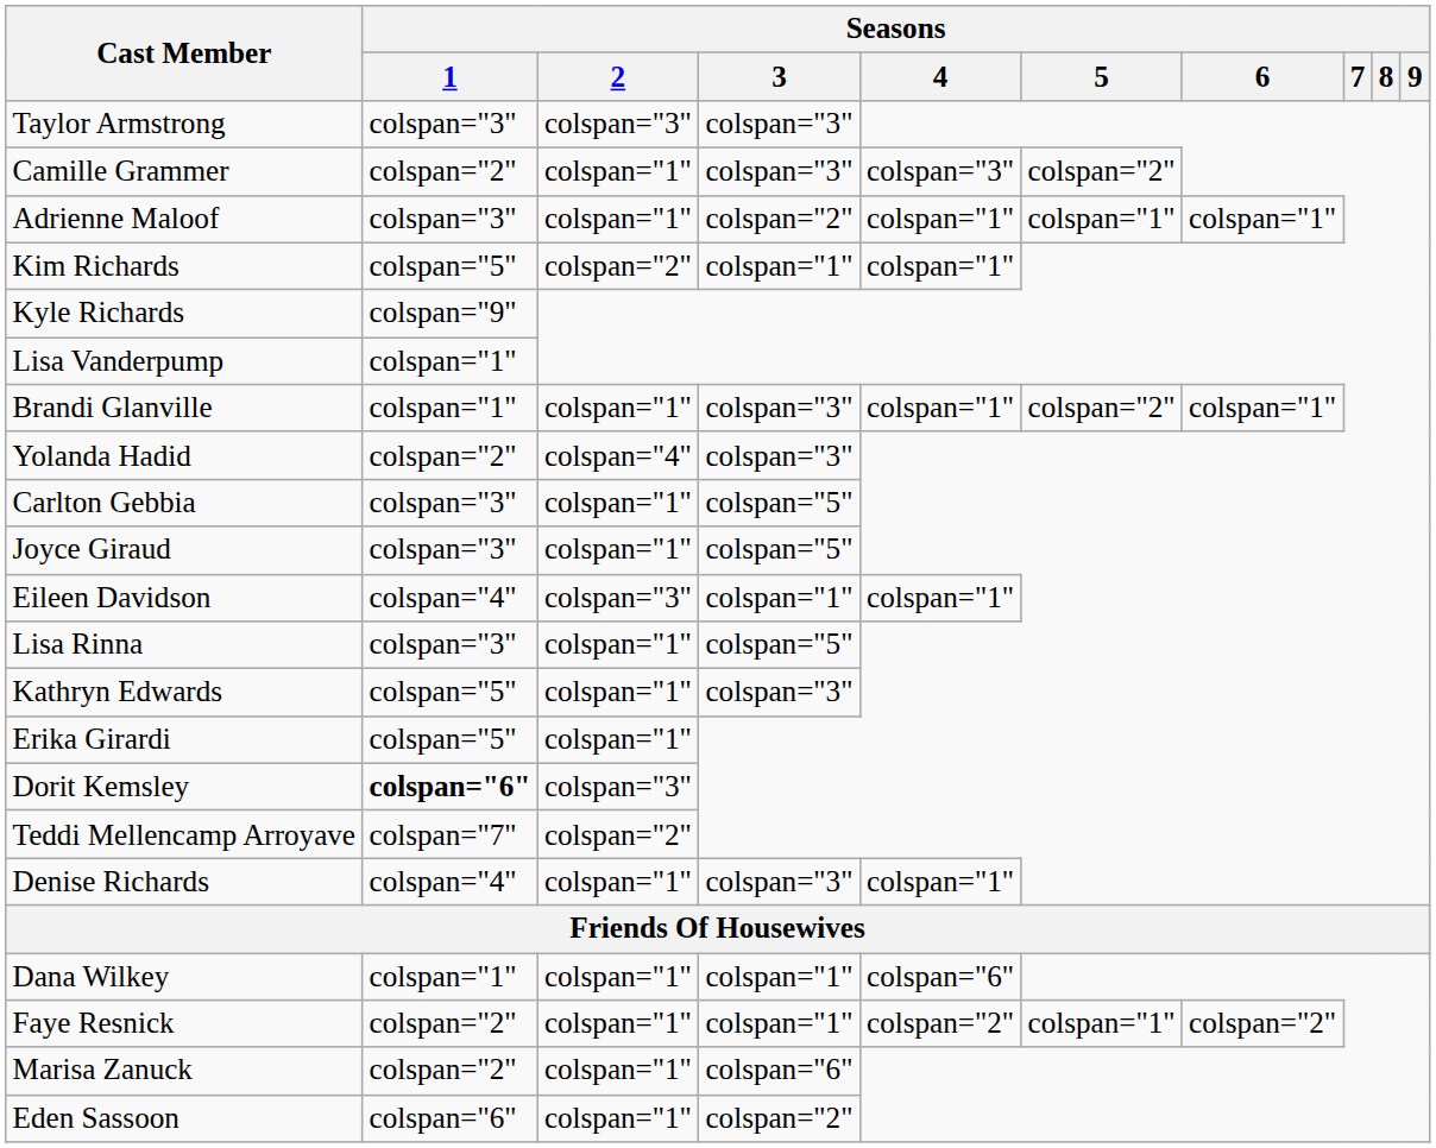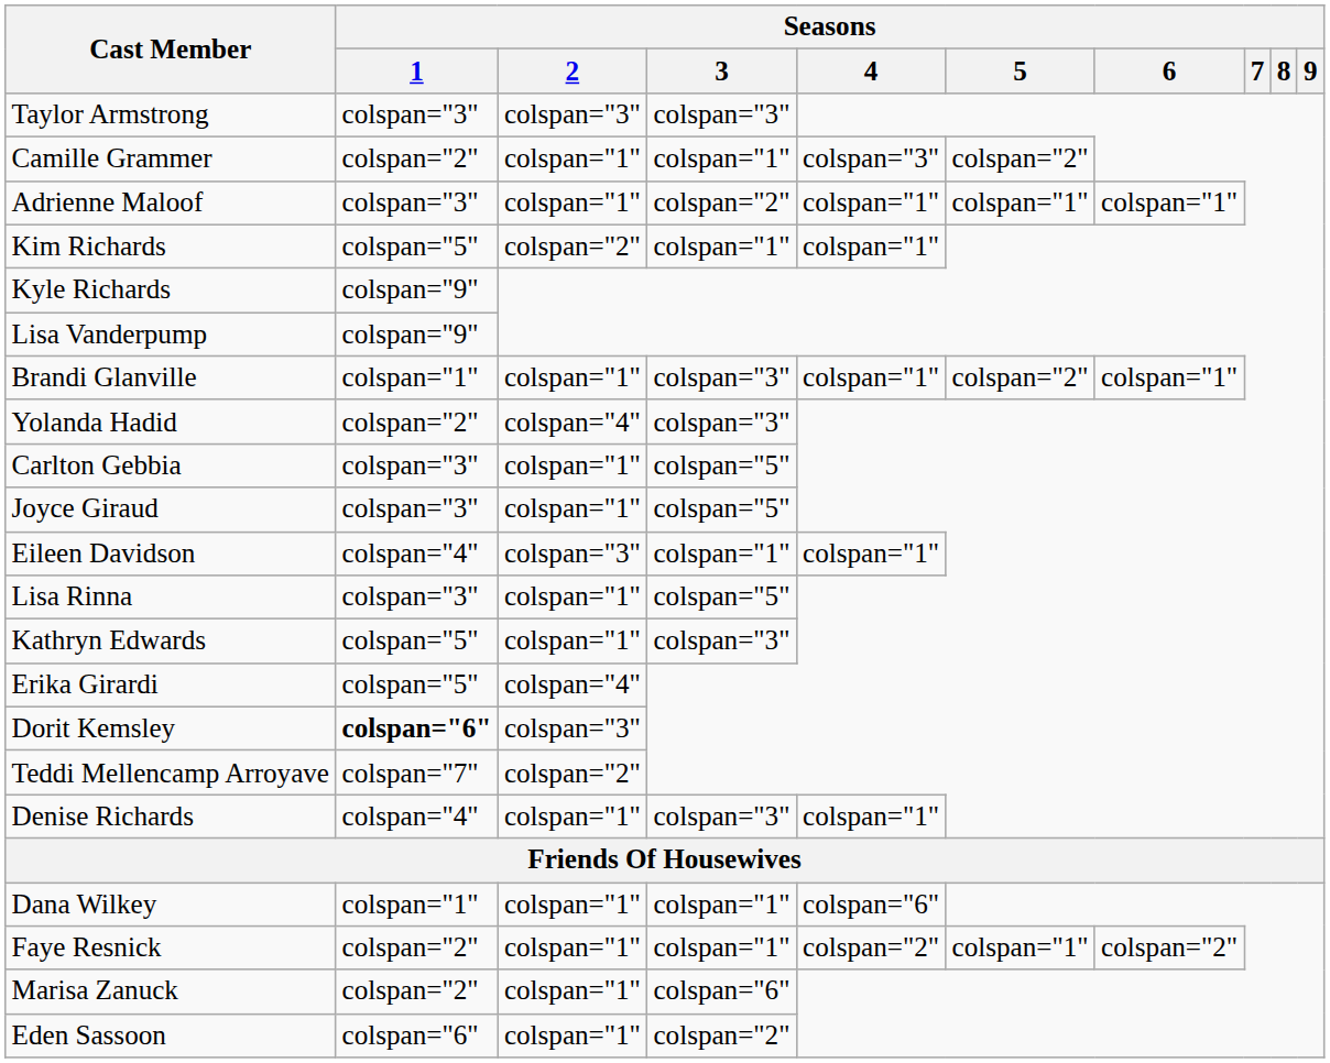Camille Grammer | Seasons / 3: colspan="3" -> colspan="1"
Lisa Vanderpump | Seasons / 1: colspan="1" -> colspan="9"
Erika Girardi | Seasons / 2: colspan="1" -> colspan="4"
